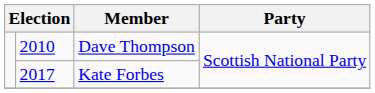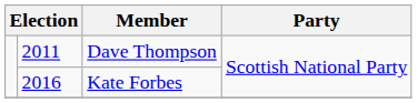Dave Thompson | column 2: 2010 -> 2011
Kate Forbes | column 2: 2017 -> 2016
